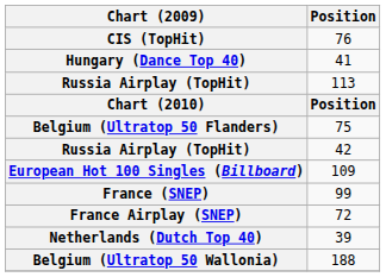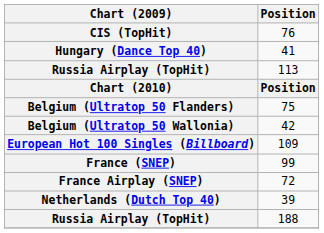row 7 | Chart (2009): Russia Airplay (TopHit) -> Belgium (Ultratop 50 Wallonia)
row 12 | Chart (2009): Belgium (Ultratop 50 Wallonia) -> Russia Airplay (TopHit)
